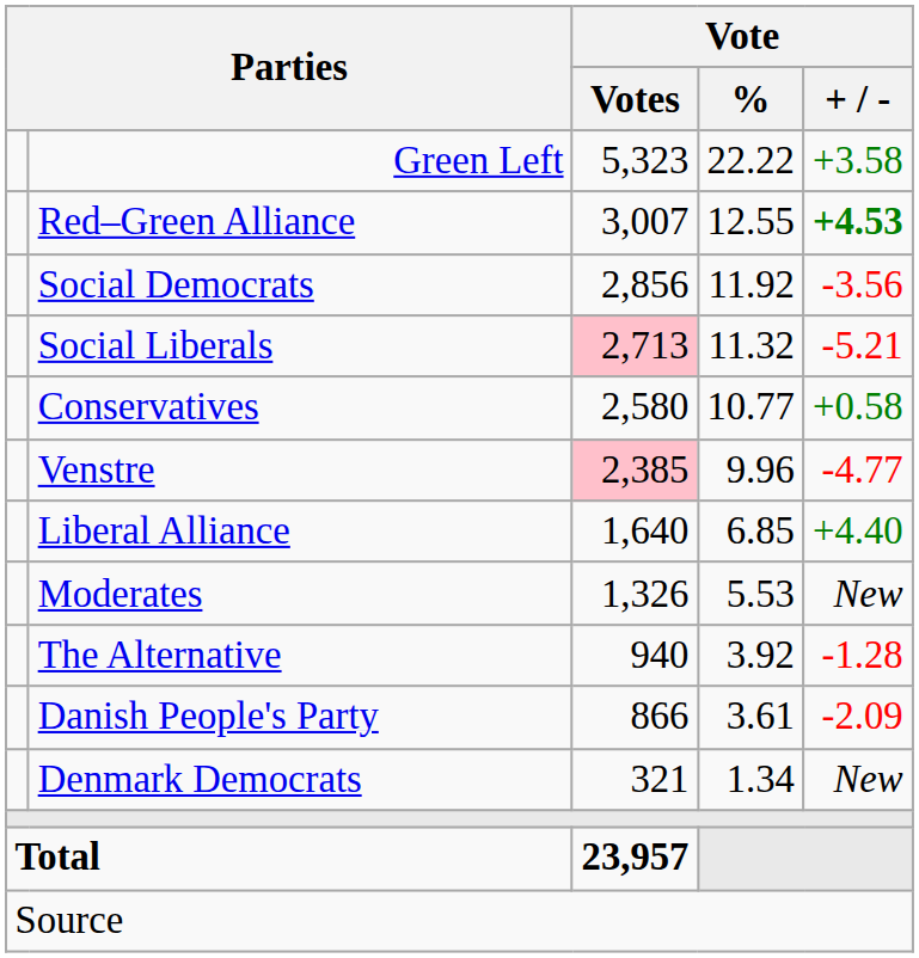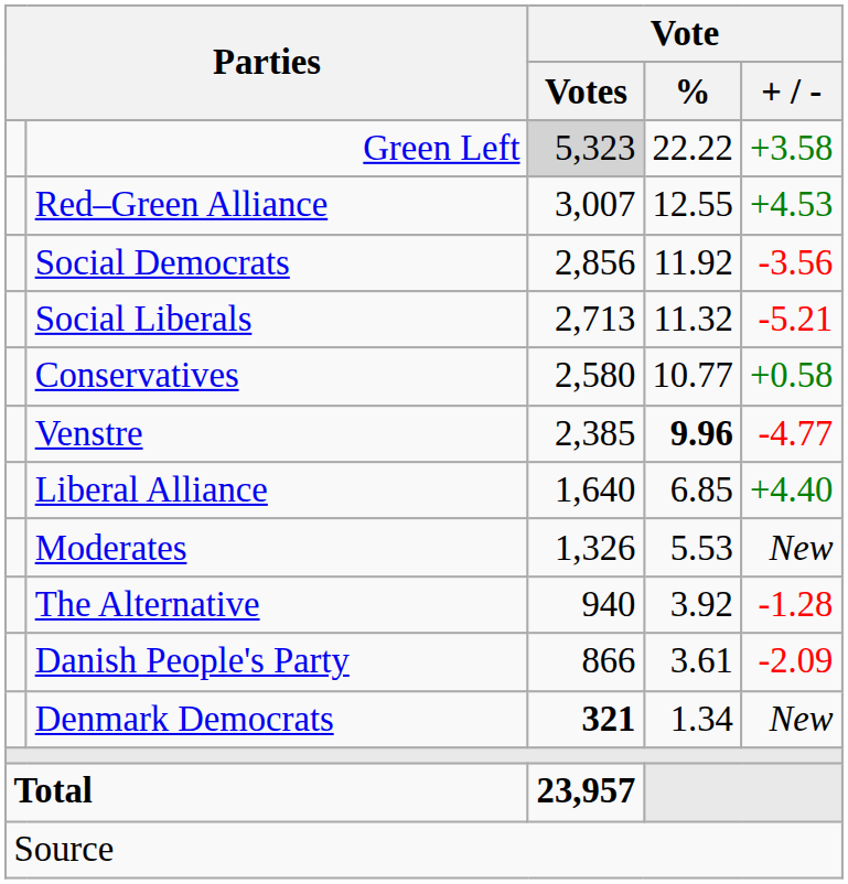Green Left | Vote / Votes: no background -> lightgrey background
Red–Green Alliance | Vote / + / -: bold -> normal
Social Liberals | Vote / Votes: pink background -> no background
Venstre | Vote / Votes: pink background -> no background
Venstre | Vote / %: normal -> bold
Denmark Democrats | Vote / Votes: normal -> bold
